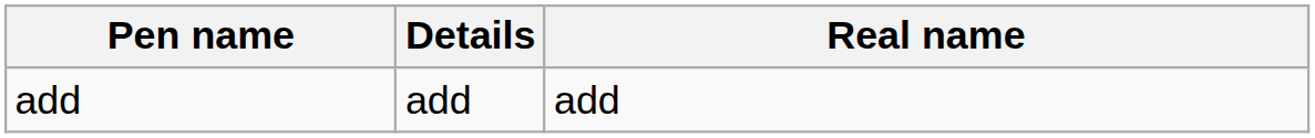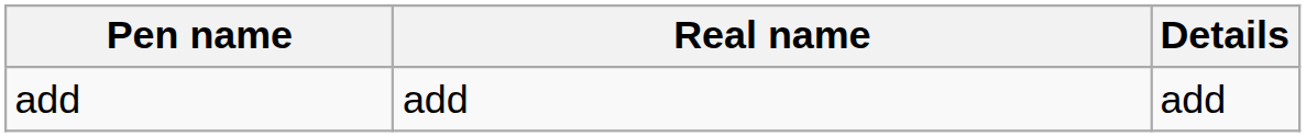columns swapped: Real name <-> Details
